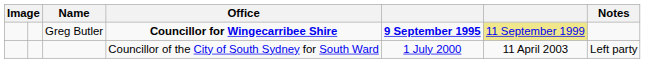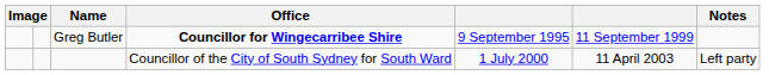Greg Butler | column 5: bold -> normal
Greg Butler | column 6: khaki background -> no background
